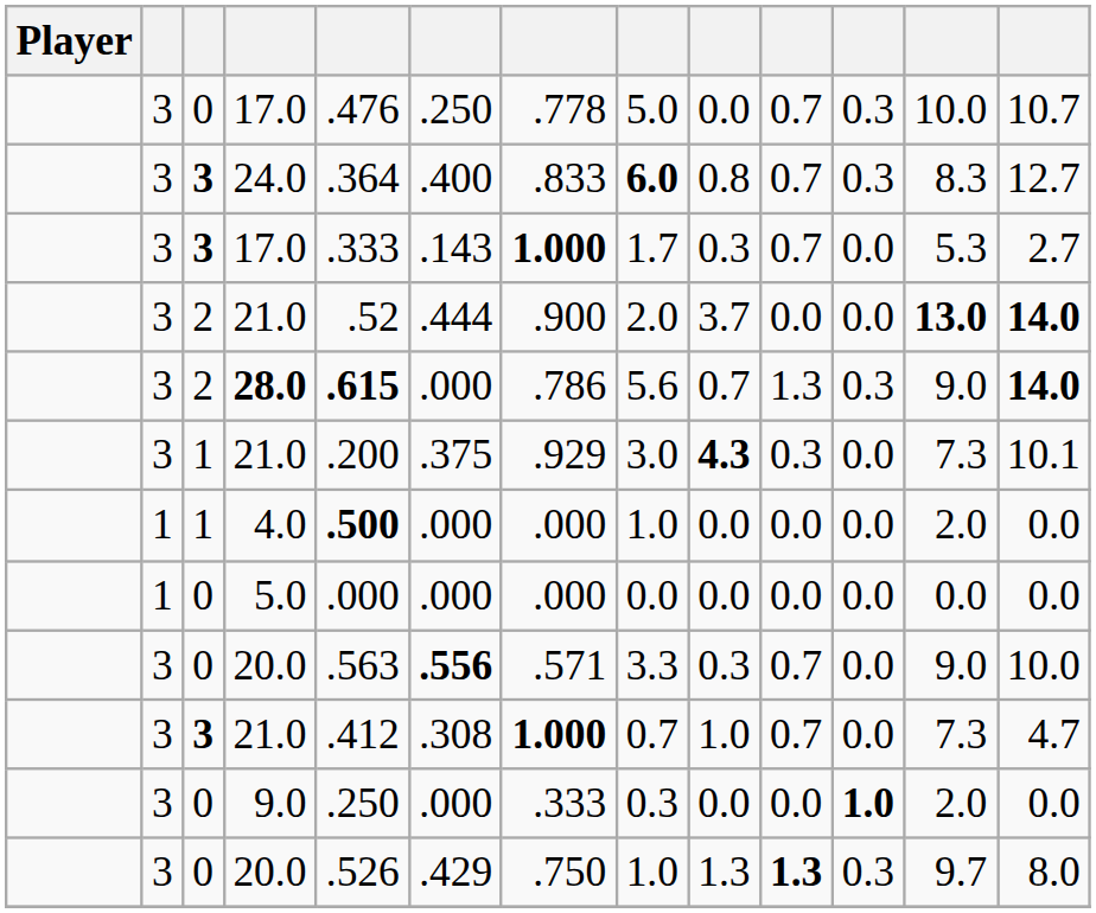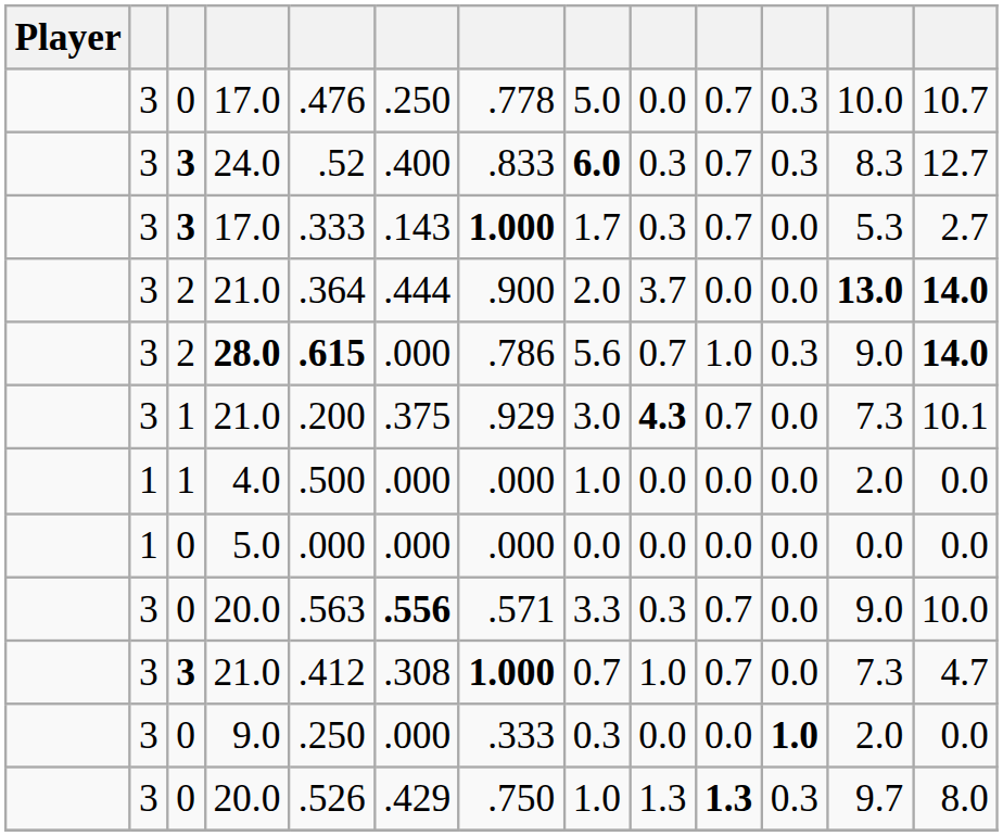24.0 | column 5: .364 -> .52
24.0 | column 9: 0.8 -> 0.3
2 / 21.0 | column 5: .52 -> .364
28.0 | column 10: 1.3 -> 1.0
1 / 21.0 | column 10: 0.3 -> 0.7
4.0 | column 5: bold -> normal
